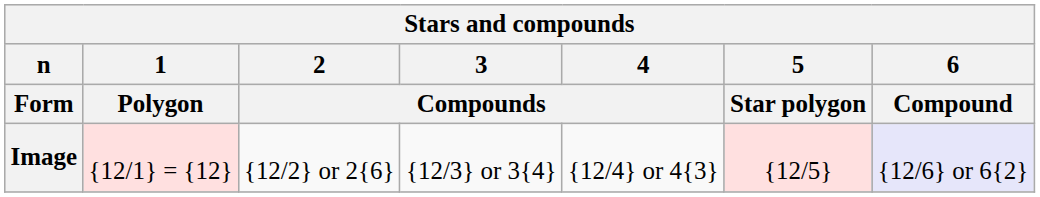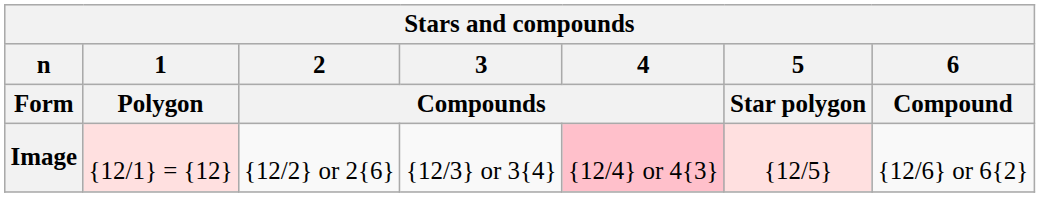Image | 4 / Compounds: no background -> pink background
Image | 6 / Compound: lavender background -> no background
